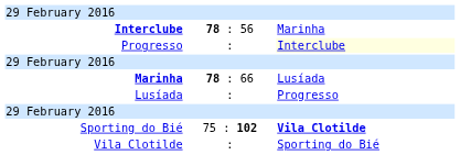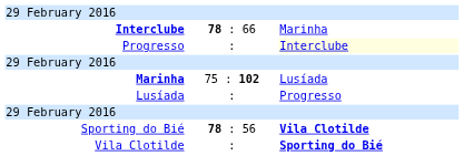row 2 | column 2: 78 : 56 -> 78 : 66
row 5 | column 2: 78 : 66 -> 75 : 102
row 8 | column 2: 75 : 102 -> 78 : 56
row 9 | column 3: normal -> bold
